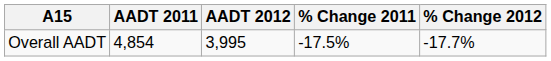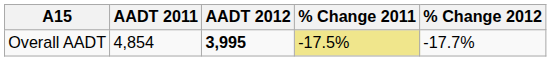row 2 | AADT 2012: normal -> bold
row 2 | % Change 2011: no background -> khaki background
